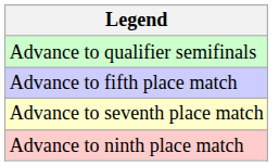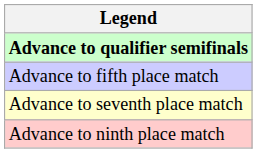row 2 | column 1: normal -> bold
